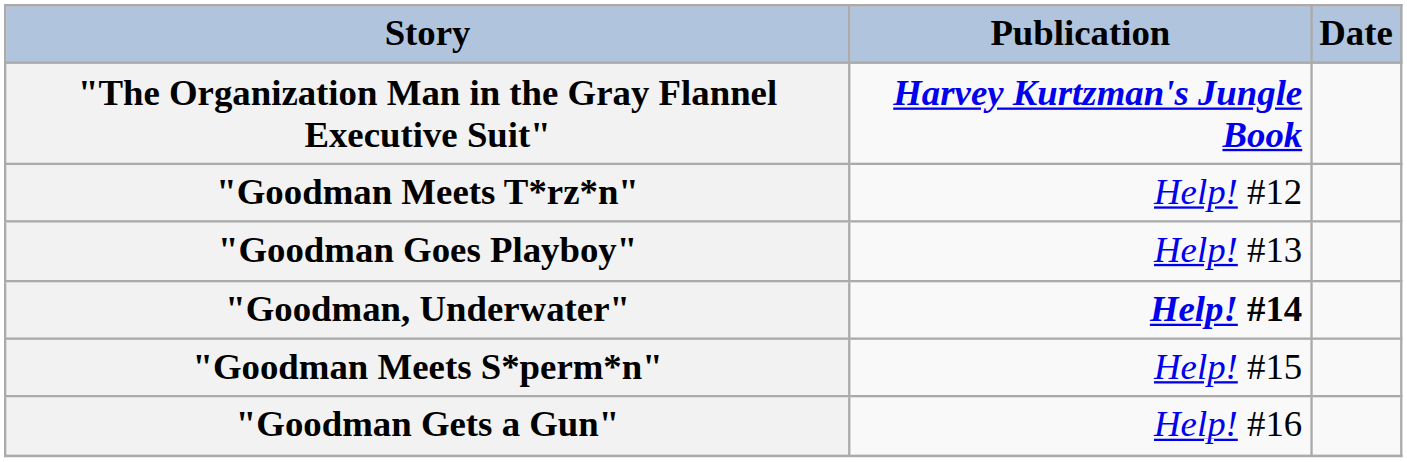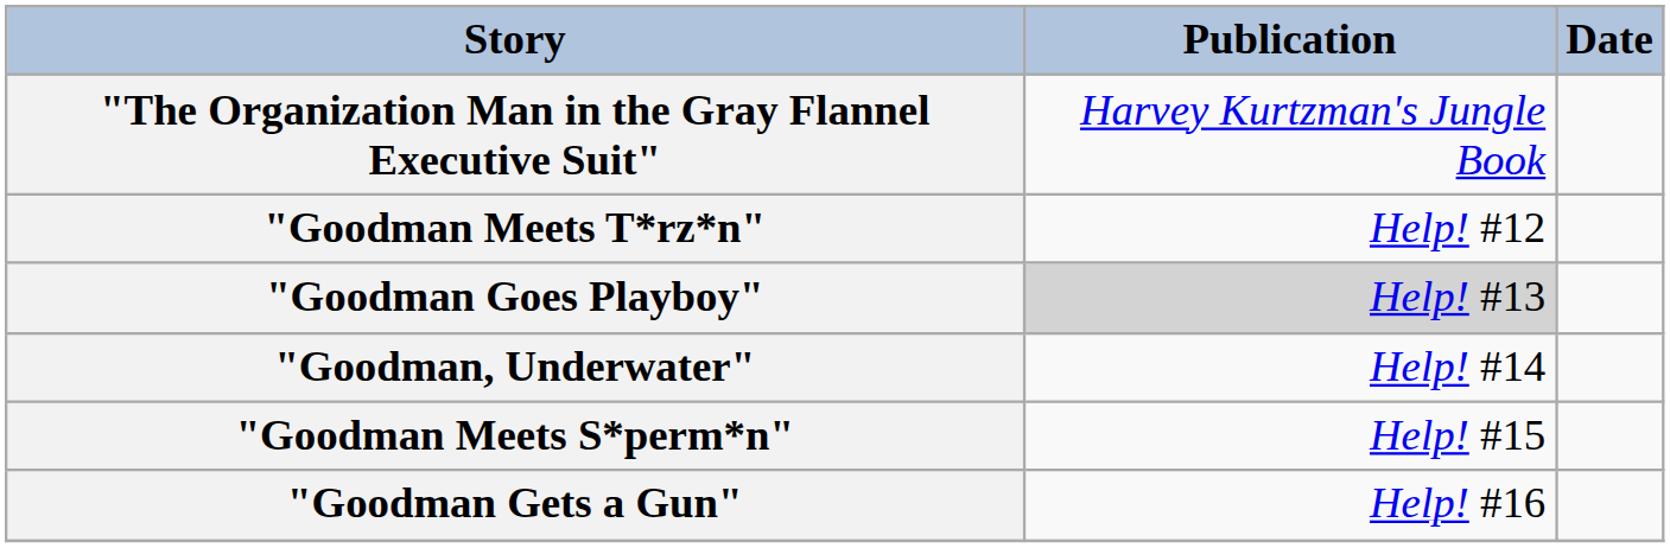"The Organization Man in the Gray Flannel Executive Suit" | Publication: bold -> normal
"Goodman Goes Playboy" | Publication: no background -> lightgrey background
"Goodman, Underwater" | Publication: bold -> normal
